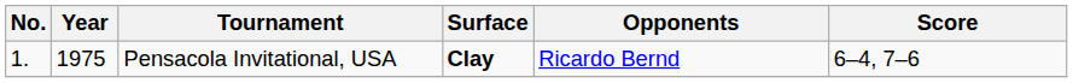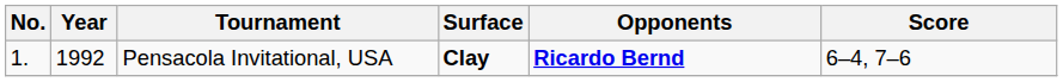Pensacola Invitational, USA | Year: 1975 -> 1992
Pensacola Invitational, USA | Opponents: normal -> bold
